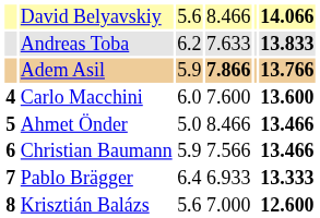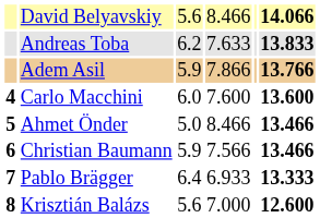Adem Asil | column 4: bold -> normal
